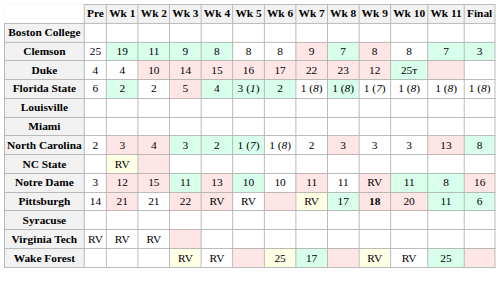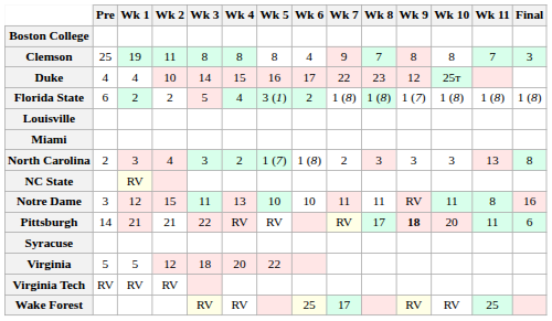Clemson | Wk 3: 9 -> 8
Clemson | Wk 6: 8 -> 4
+ row: Virginia | 5 | 5 | 12 | 18 | 20 | 22
